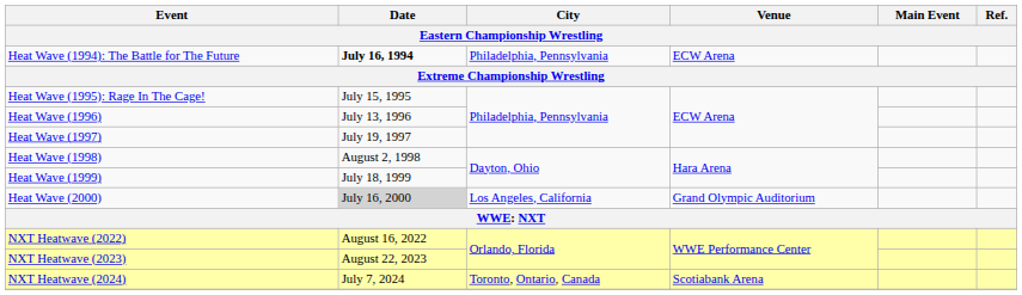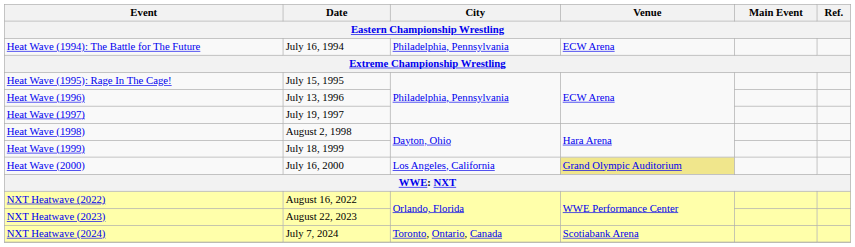Heat Wave (1994): The Battle for The Future | Date: bold -> normal
Heat Wave (2000) | Date: lightgrey background -> no background
Heat Wave (2000) | Venue: no background -> khaki background
